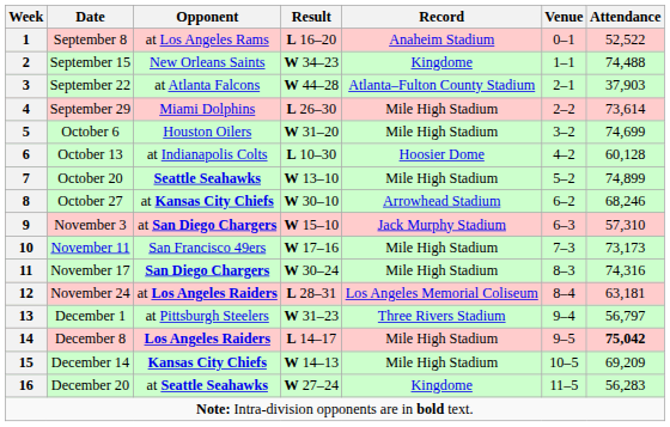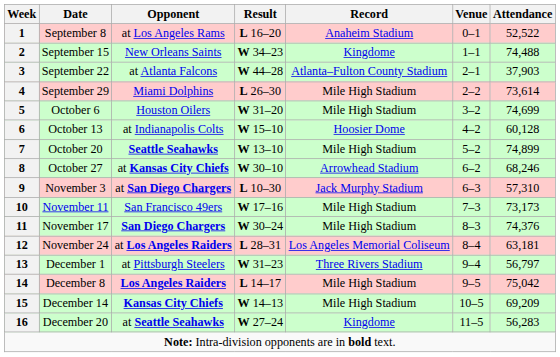6 | Result: L 10–30 -> W 15–10
9 | Result: W 15–10 -> L 10–30
11 | Attendance: 74,316 -> 74,376
14 | Attendance: bold -> normal
